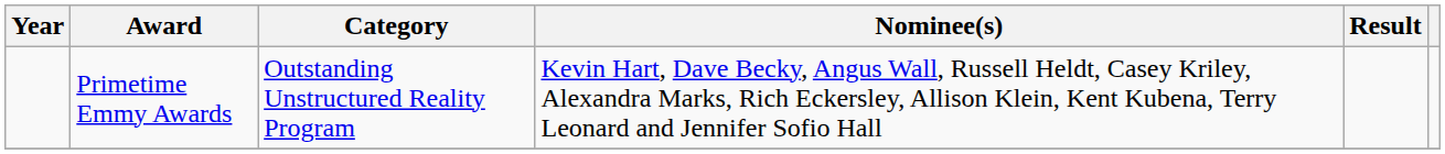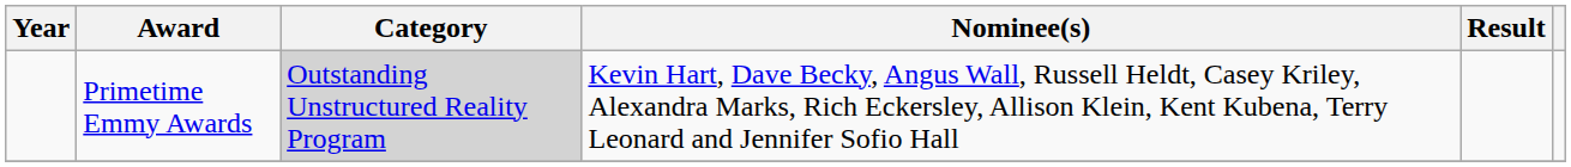Primetime Emmy Awards | Category: no background -> lightgrey background
